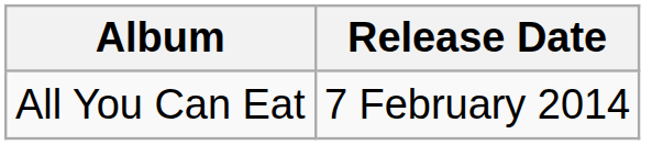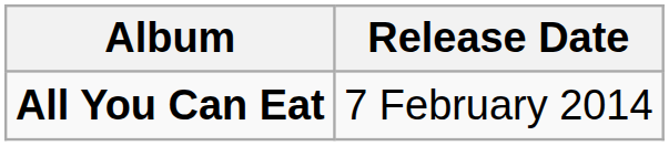row 2 | Album: normal -> bold
